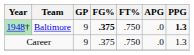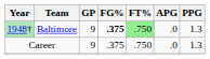1948† | FT%: no background -> lightgreen background
1948† | PPG: bold -> normal
